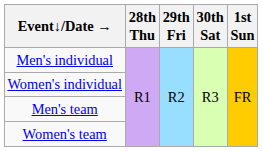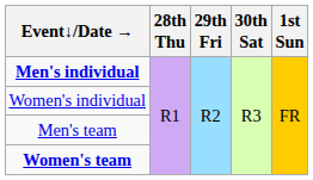Men's individual | Event↓/Date →: normal -> bold
Women's team | Event↓/Date →: normal -> bold
